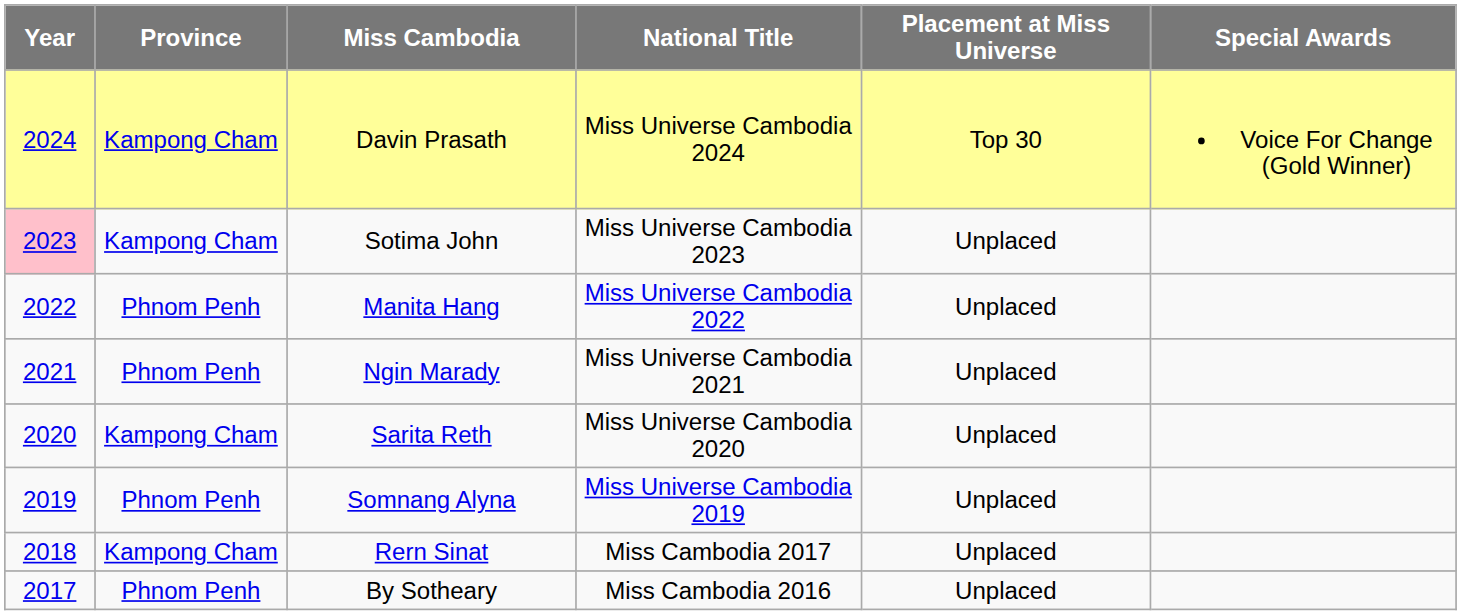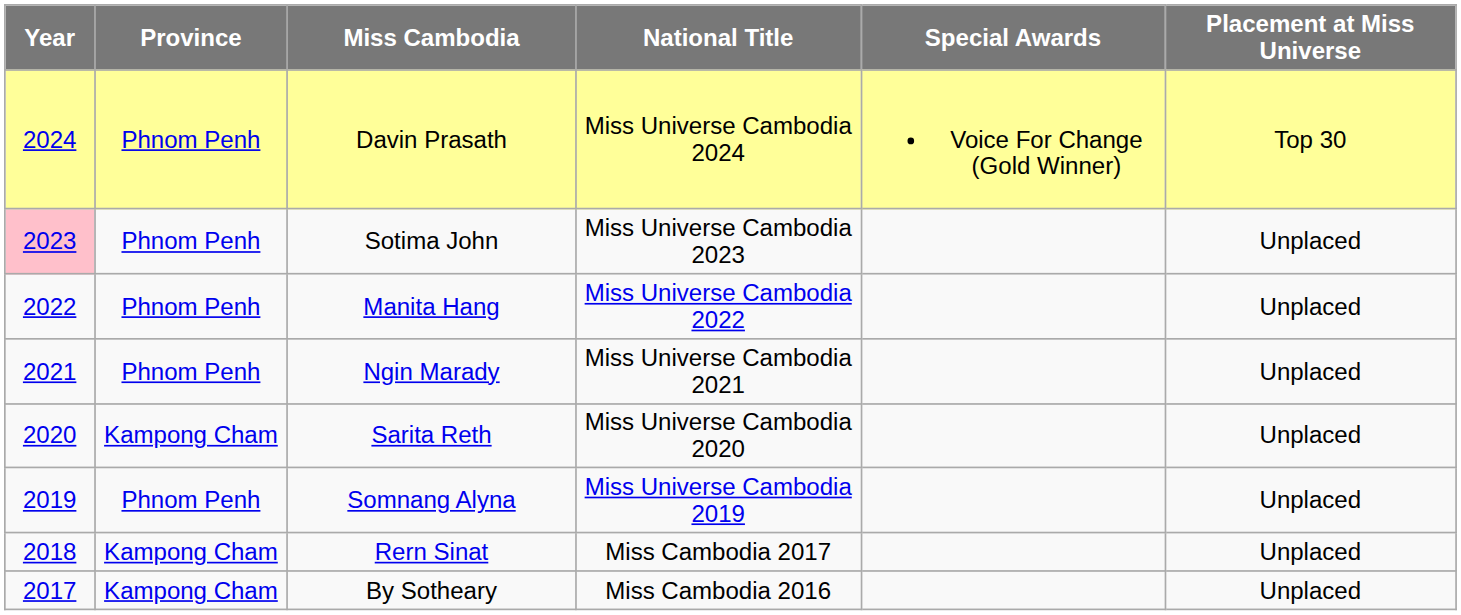columns swapped: Placement at Miss Universe <-> Special Awards
Davin Prasath | Province: Kampong Cham -> Phnom Penh
Sotima John | Province: Kampong Cham -> Phnom Penh
By Sotheary | Province: Phnom Penh -> Kampong Cham
